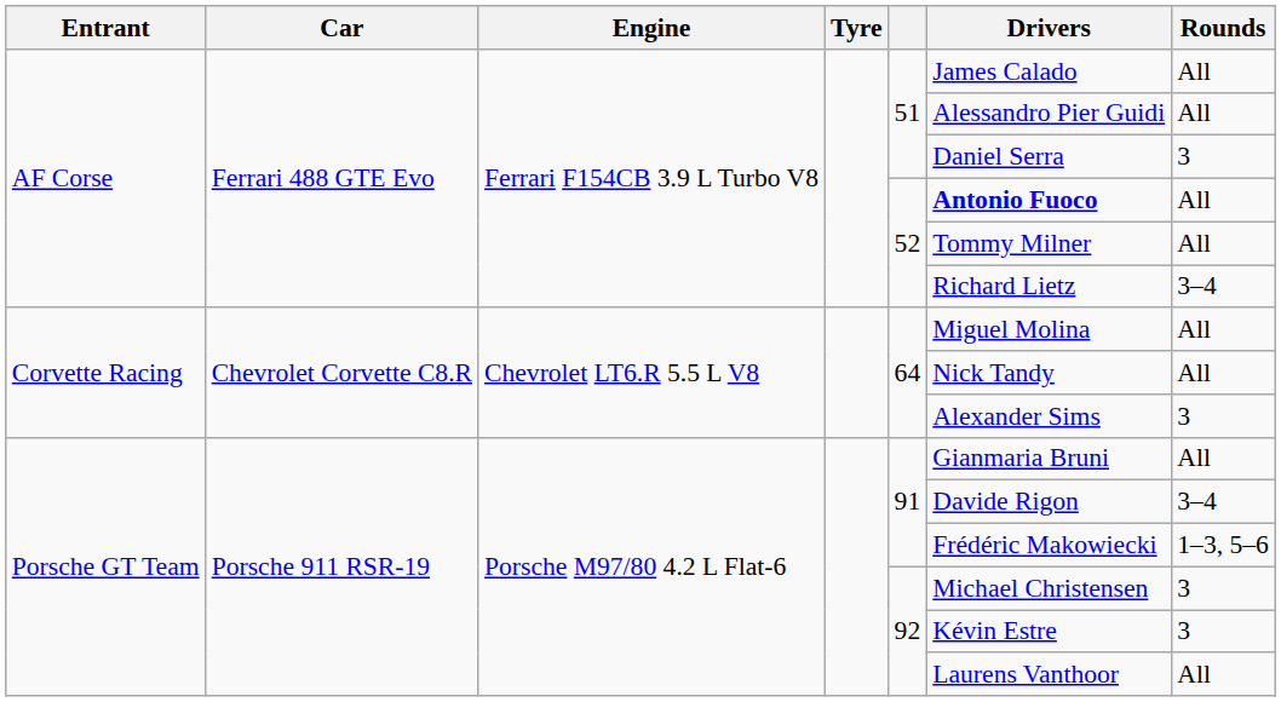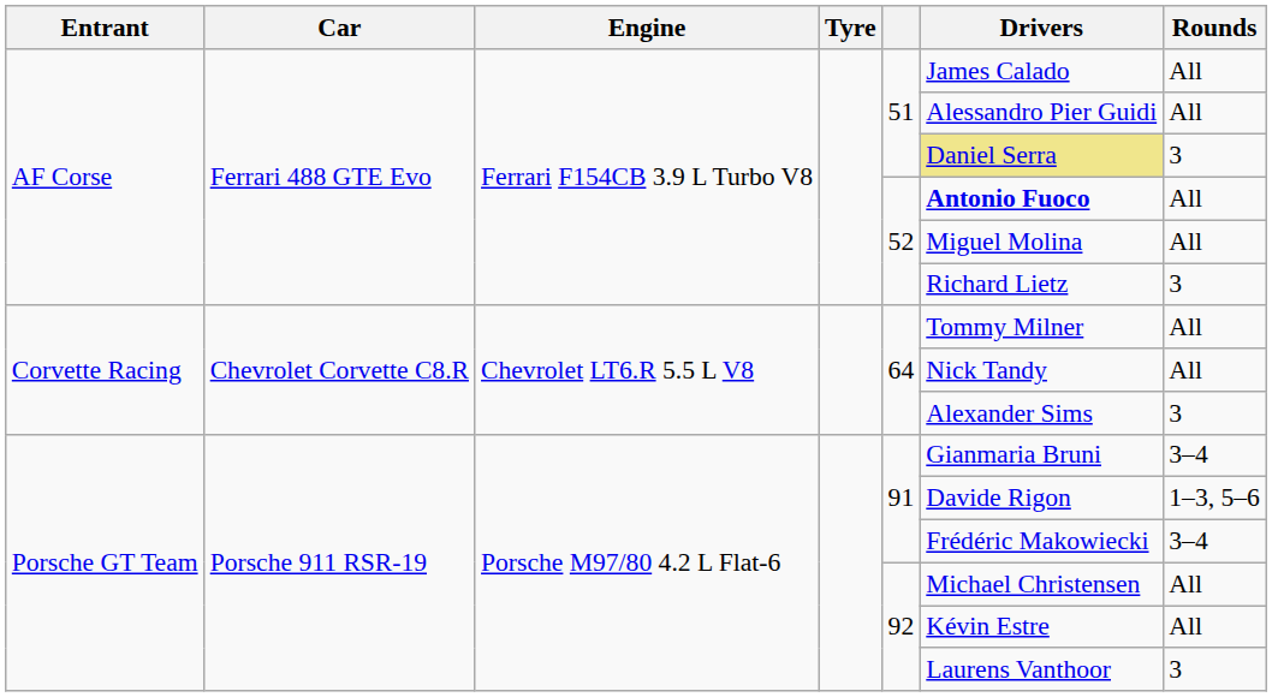row 4 | Drivers: no background -> khaki background
row 6 | Drivers: Tommy Milner -> Miguel Molina
row 7 | Rounds: 3–4 -> 3
row 8 | Drivers: Miguel Molina -> Tommy Milner
row 11 | Rounds: All -> 3–4
row 12 | Rounds: 3–4 -> 1–3, 5–6
row 13 | Rounds: 1–3, 5–6 -> 3–4
row 14 | Rounds: 3 -> All
row 15 | Rounds: 3 -> All
row 16 | Rounds: All -> 3
